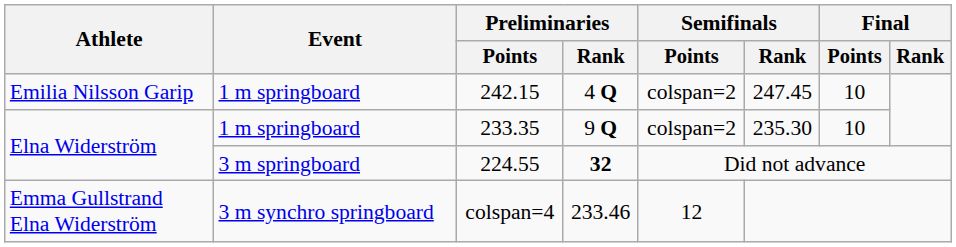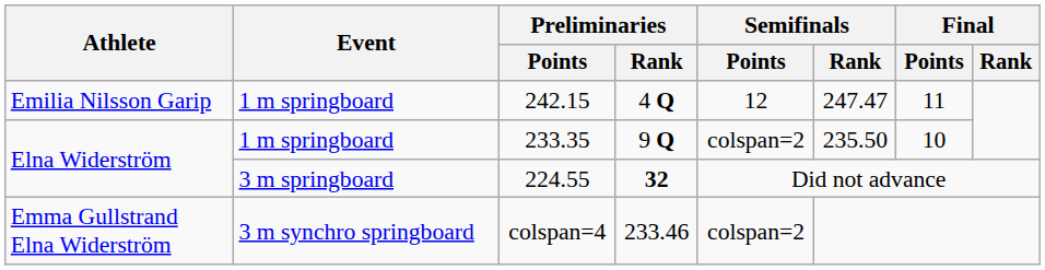242.15 | Semifinals / Points: colspan=2 -> 12
242.15 | Semifinals / Rank: 247.45 -> 247.47
242.15 | Final / Points: 10 -> 11
233.35 | Semifinals / Rank: 235.30 -> 235.50
colspan=4 | Semifinals / Points: 12 -> colspan=2
